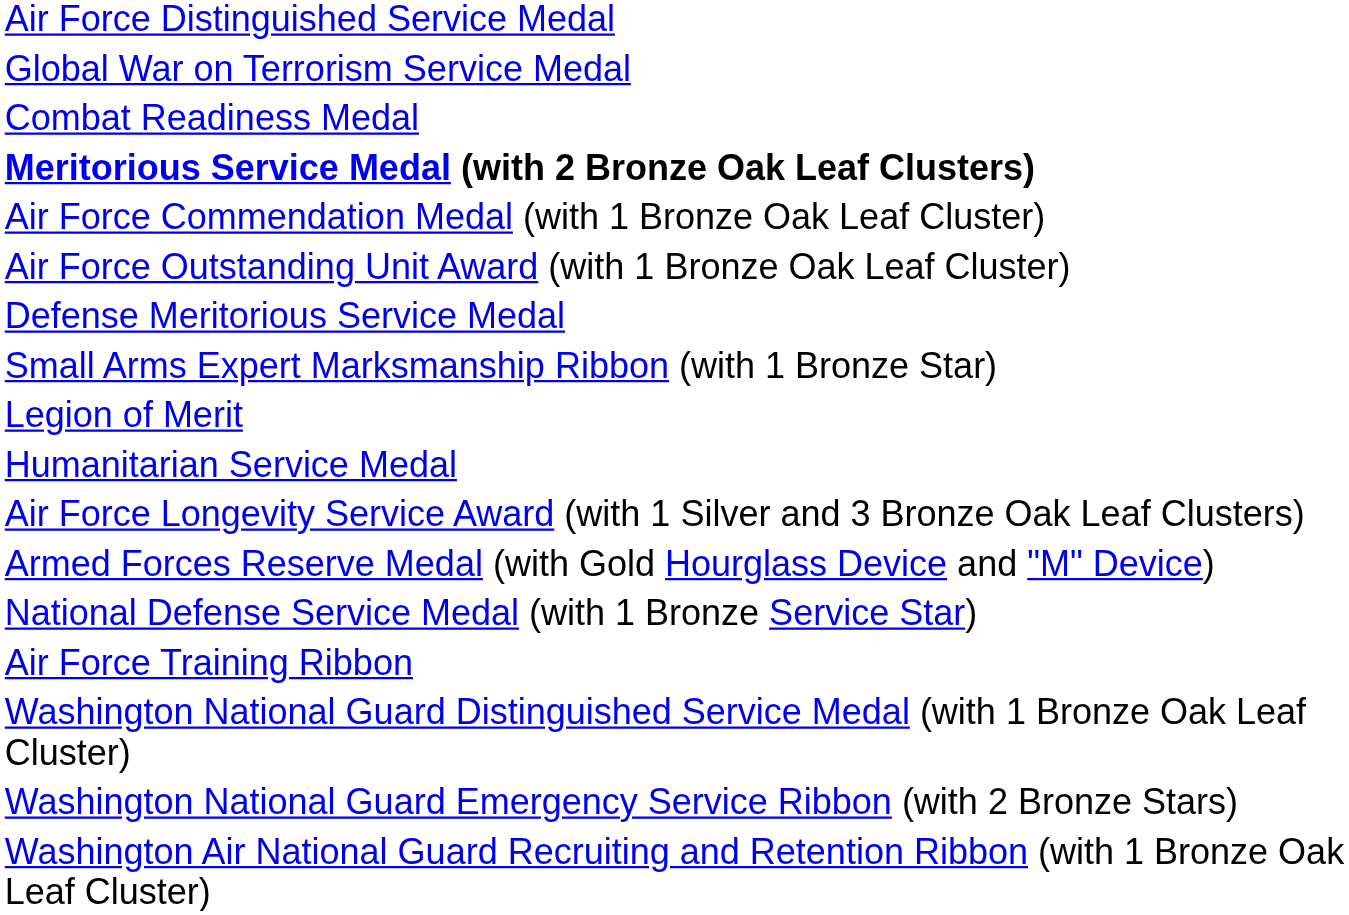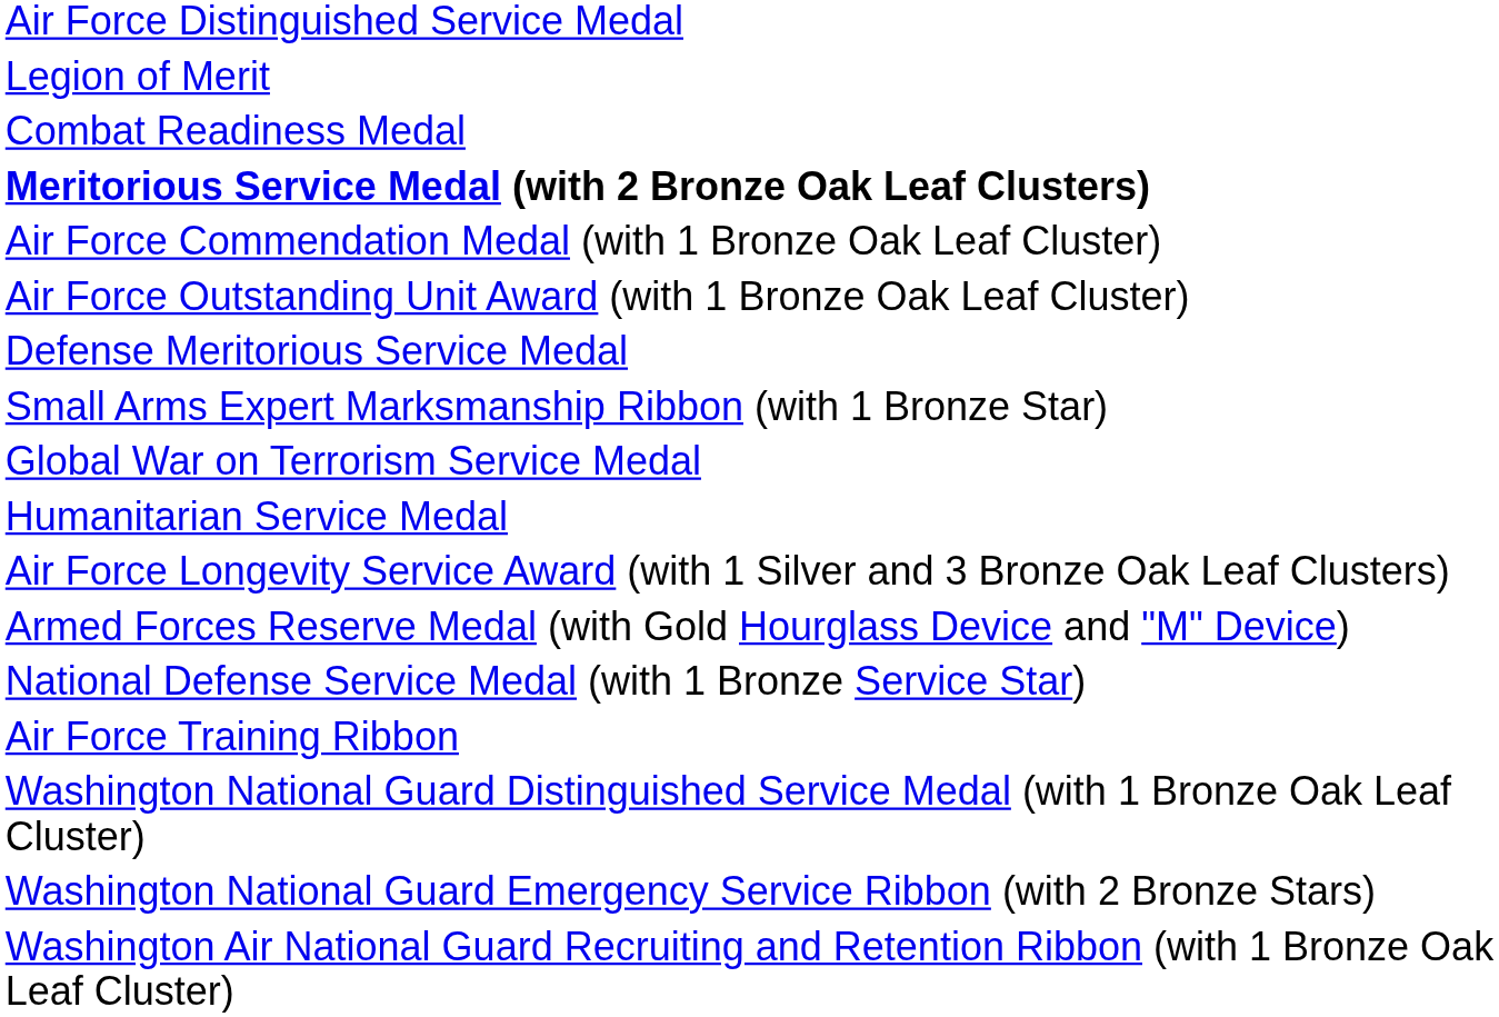row 2 | column 1: Global War on Terrorism Service Medal -> Legion of Merit
row 9 | column 1: Legion of Merit -> Global War on Terrorism Service Medal
